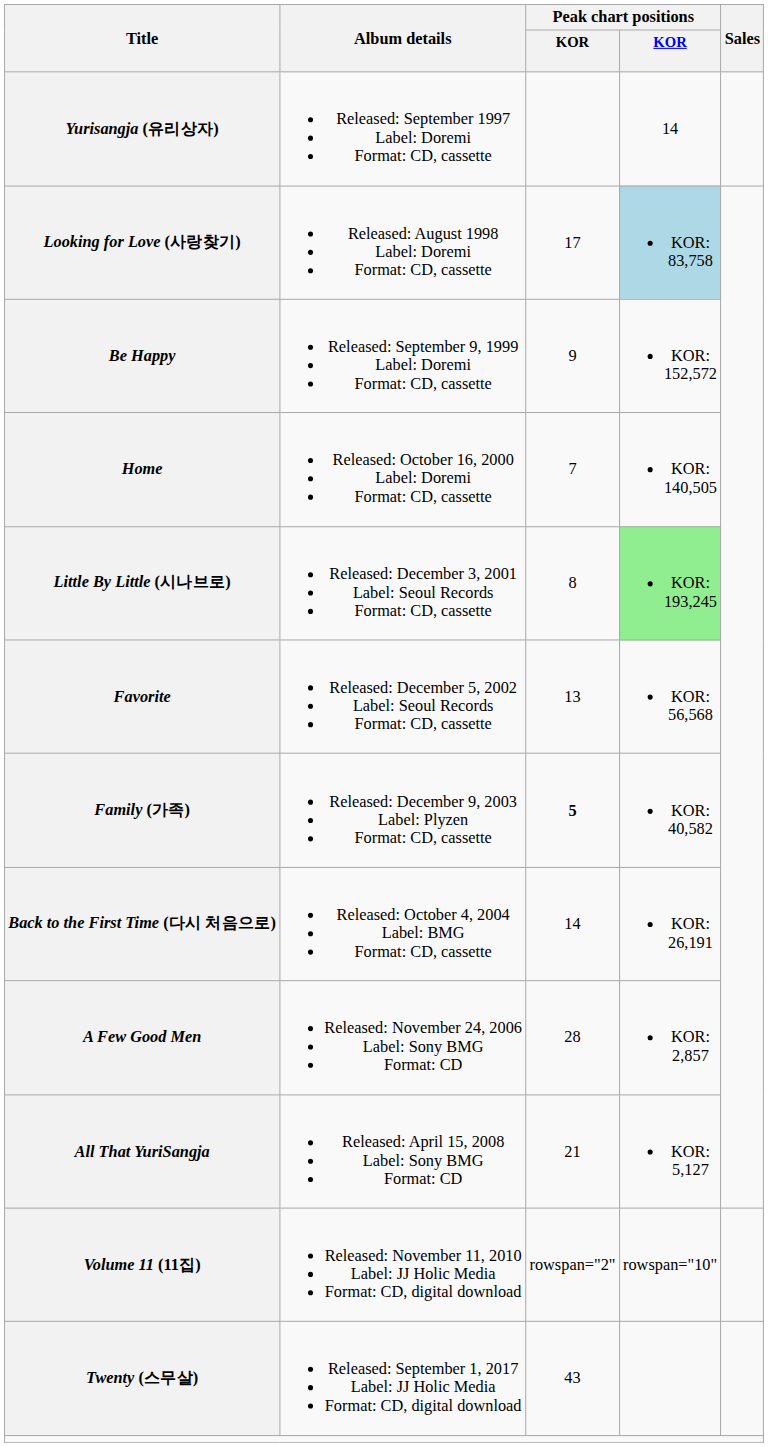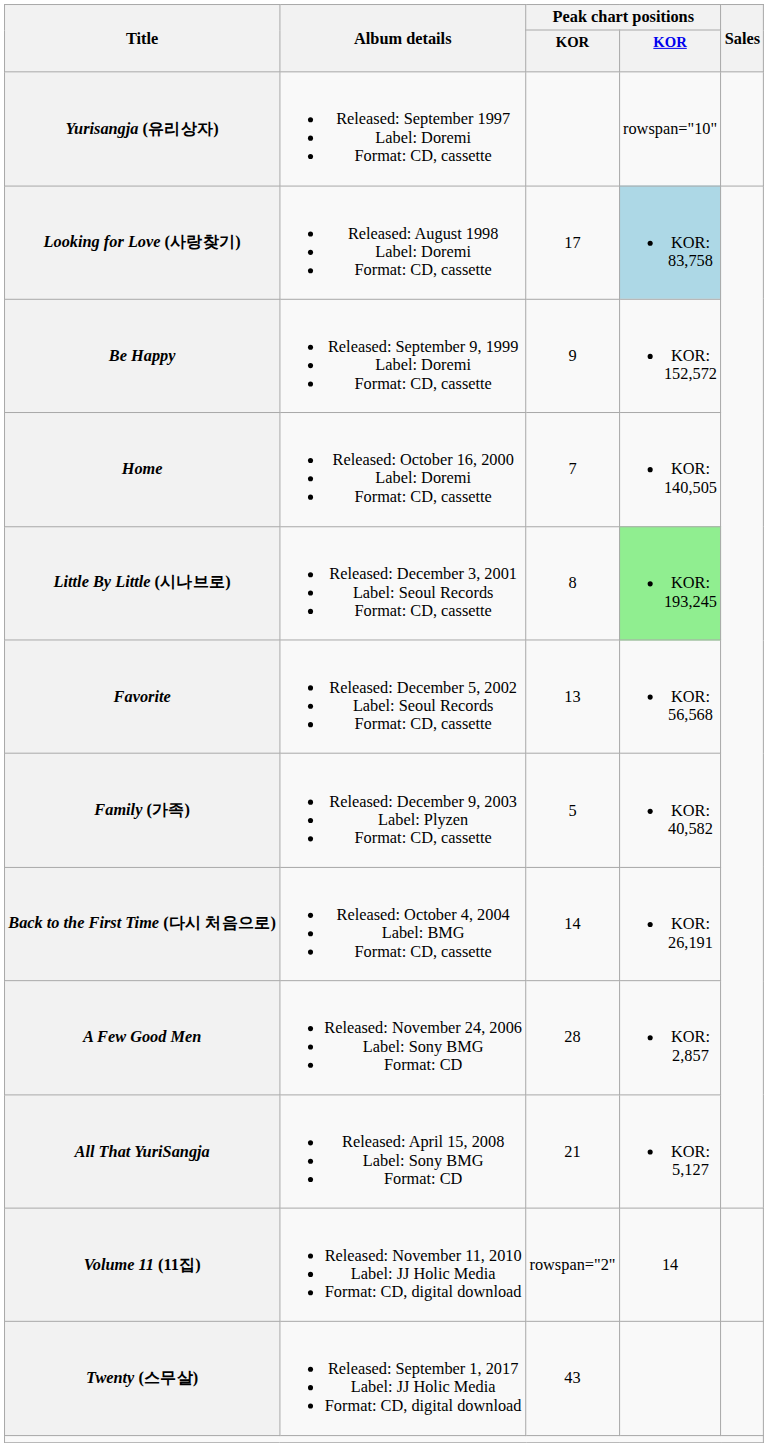Yurisangja (유리상자) | column 4: 14 -> rowspan="10"
Family (가족) | column 3: bold -> normal
Volume 11 (11집) | column 4: rowspan="10" -> 14
